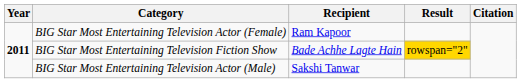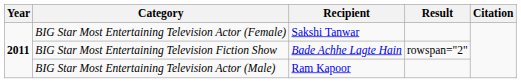BIG Star Most Entertaining Television Actor (Female) | Recipient: Ram Kapoor -> Sakshi Tanwar
BIG Star Most Entertaining Television Fiction Show | Result: gold background -> no background
BIG Star Most Entertaining Television Actor (Male) | Recipient: Sakshi Tanwar -> Ram Kapoor
